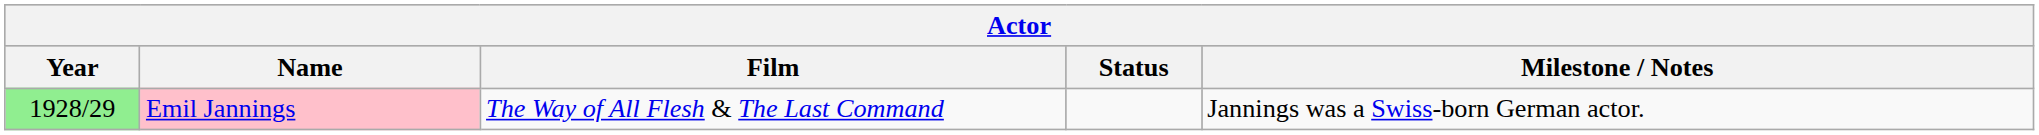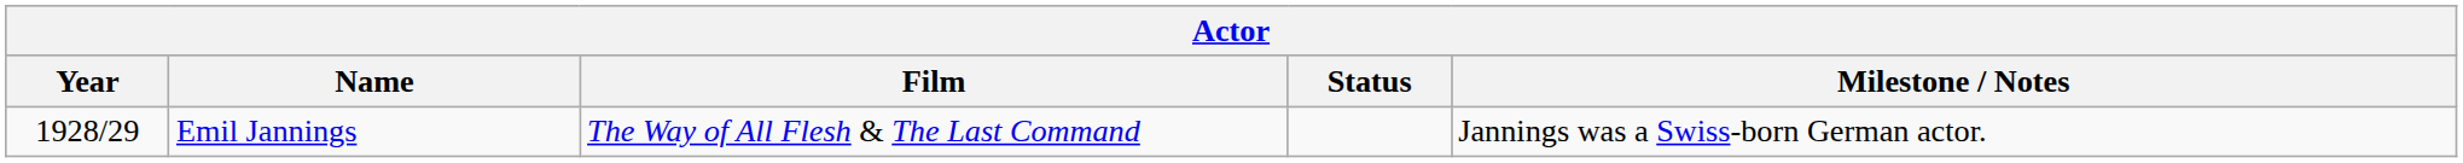row 3 | Year: lightgreen background -> no background
row 3 | Name: pink background -> no background
